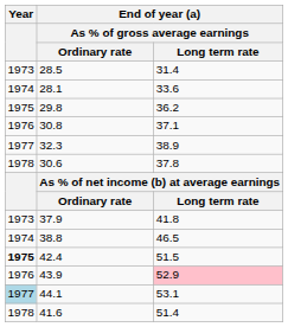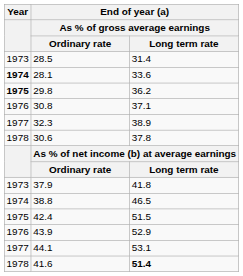28.1 | Year: normal -> bold
29.8 | Year: normal -> bold
42.4 | Year: bold -> normal
43.9 | column 3: pink background -> no background
44.1 | Year: lightblue background -> no background
41.6 | column 3: normal -> bold
